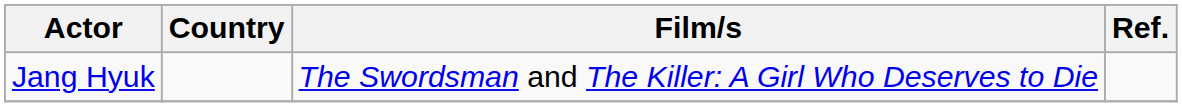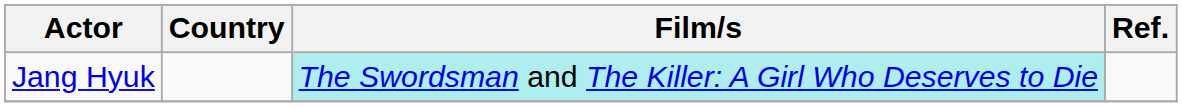Jang Hyuk | Film/s: no background -> paleturquoise background
